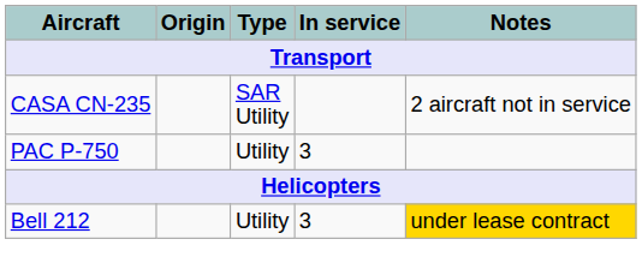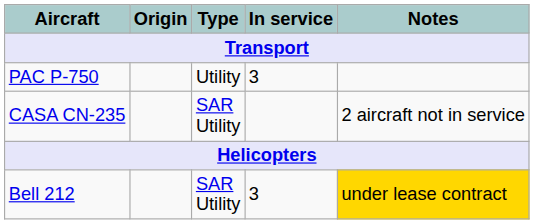rows swapped: PAC P-750 <-> CASA CN-235
Bell 212 | Type: Utility -> SAR Utility
